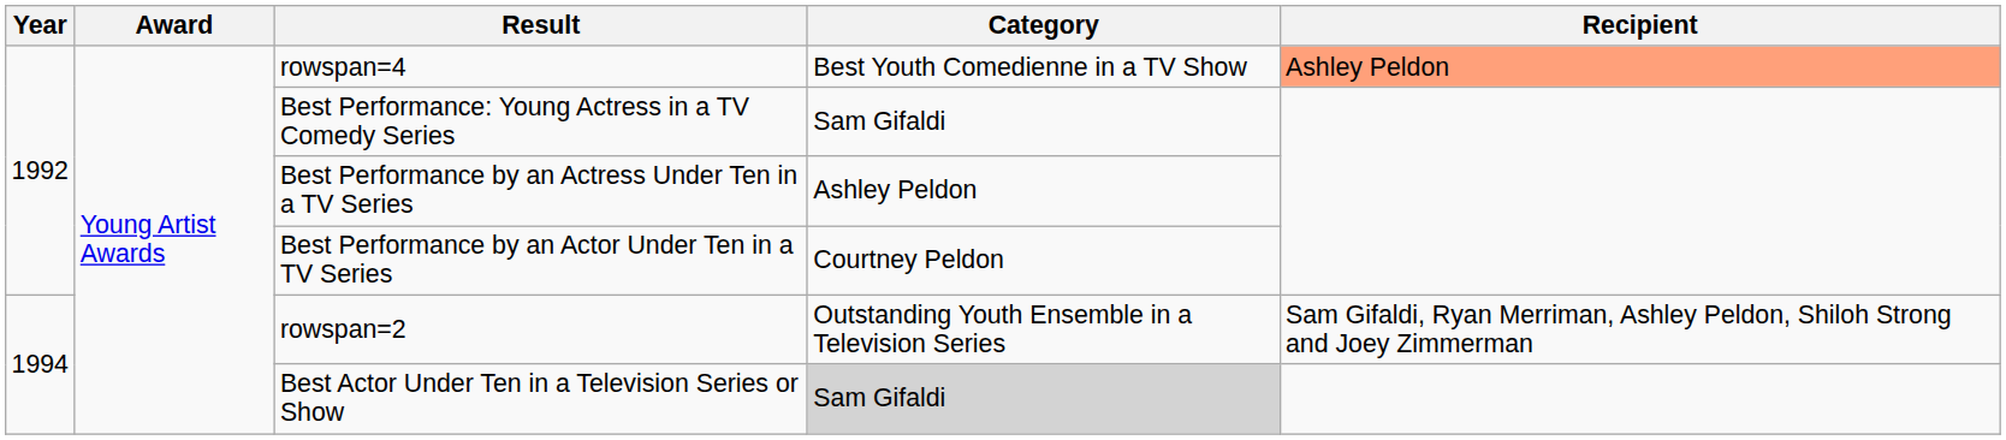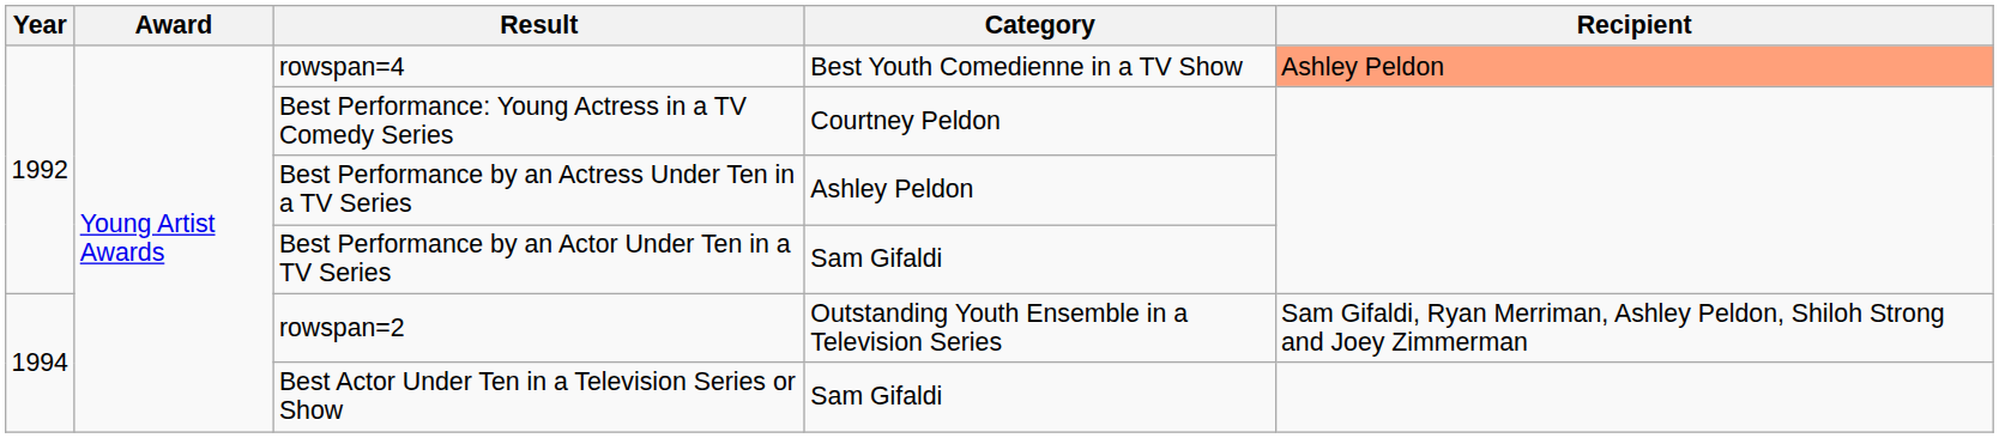Best Performance: Young Actress in a TV Comedy Series | Category: Sam Gifaldi -> Courtney Peldon
Best Performance by an Actor Under Ten in a TV Series | Category: Courtney Peldon -> Sam Gifaldi
Best Actor Under Ten in a Television Series or Show | Category: lightgrey background -> no background
